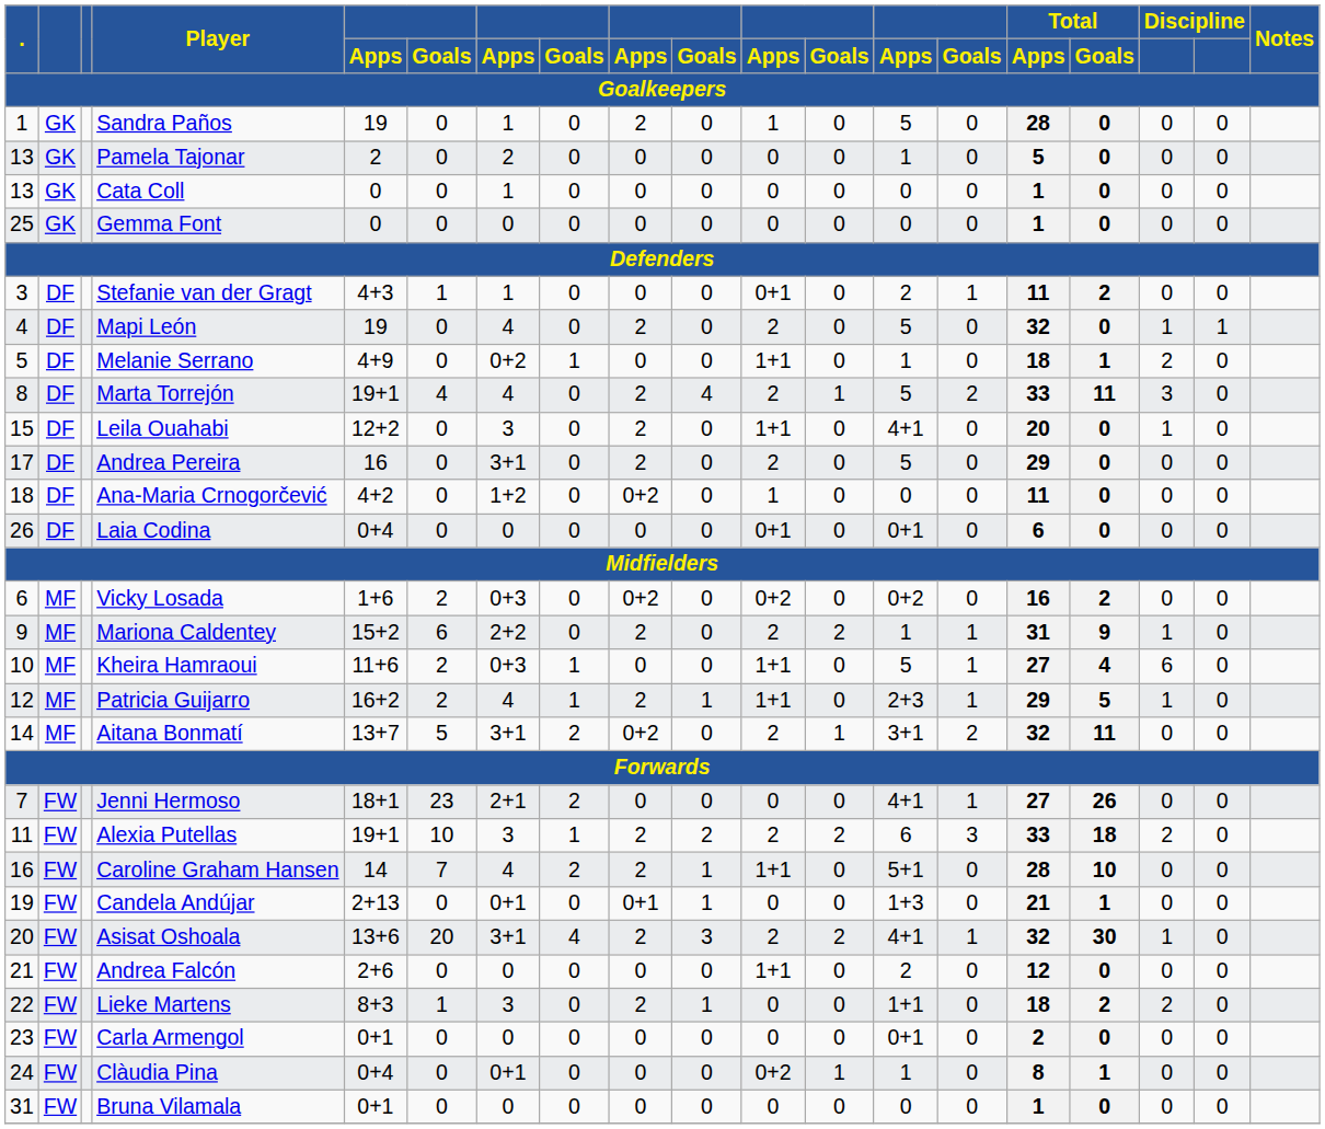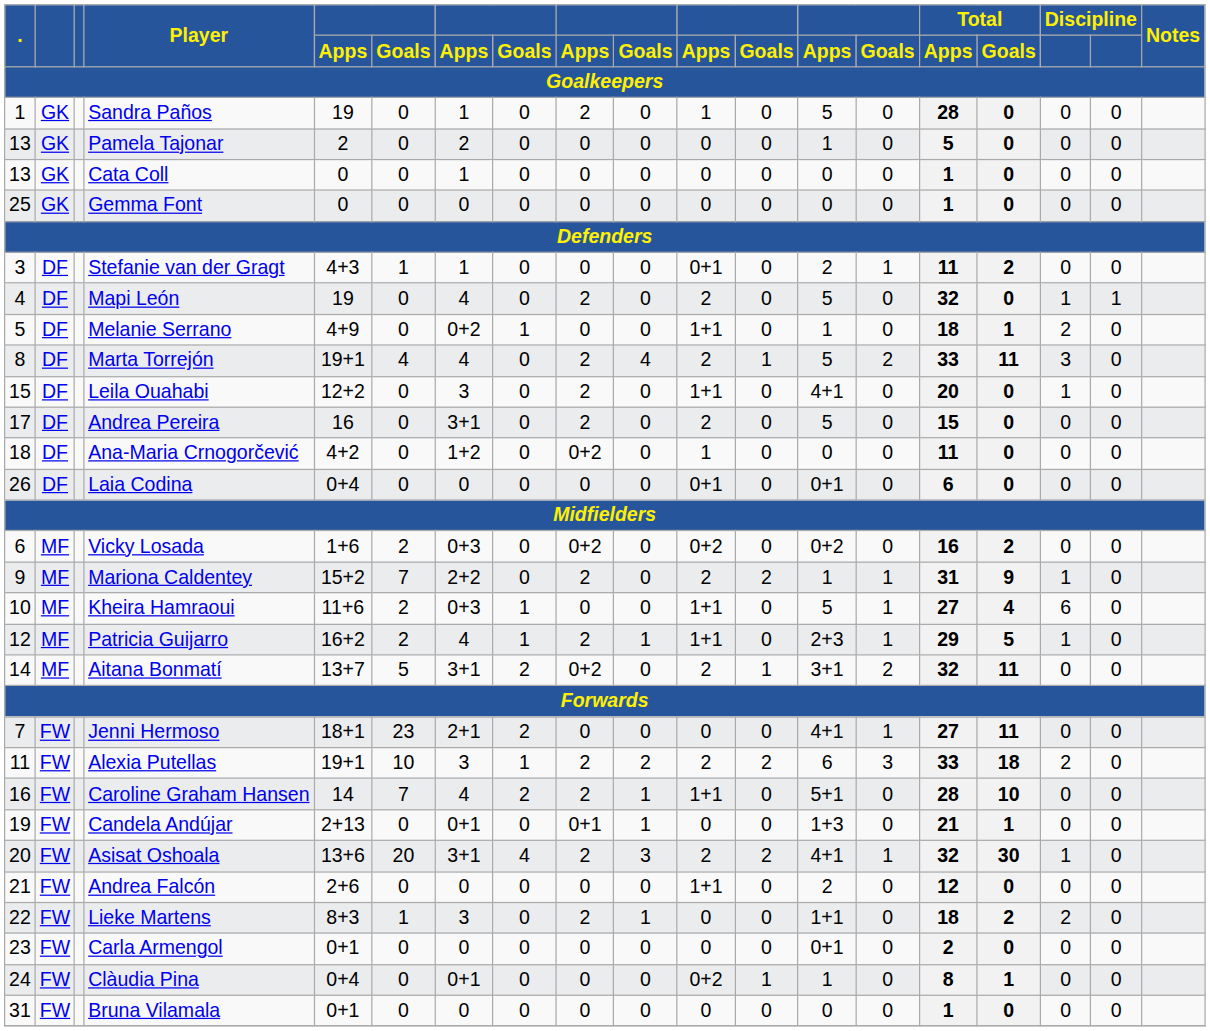Andrea Pereira | Total / Apps: 29 -> 15
Mariona Caldentey | column 6: 6 -> 7
Jenni Hermoso | Total / Goals: 26 -> 11
